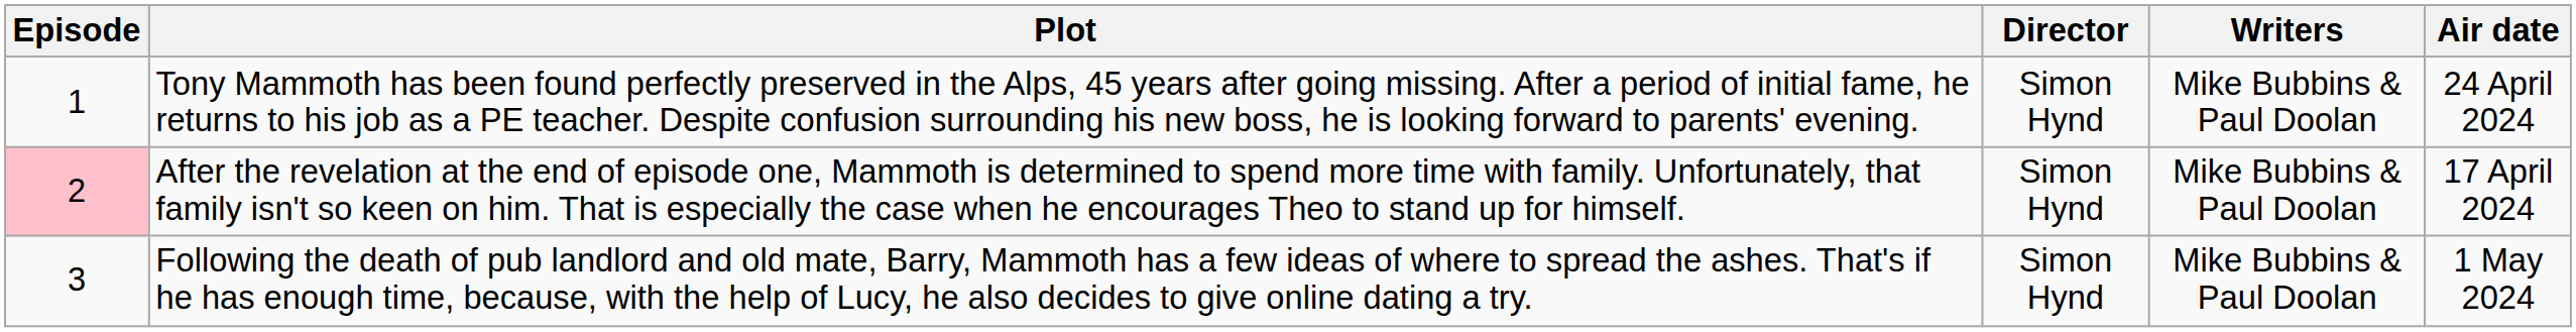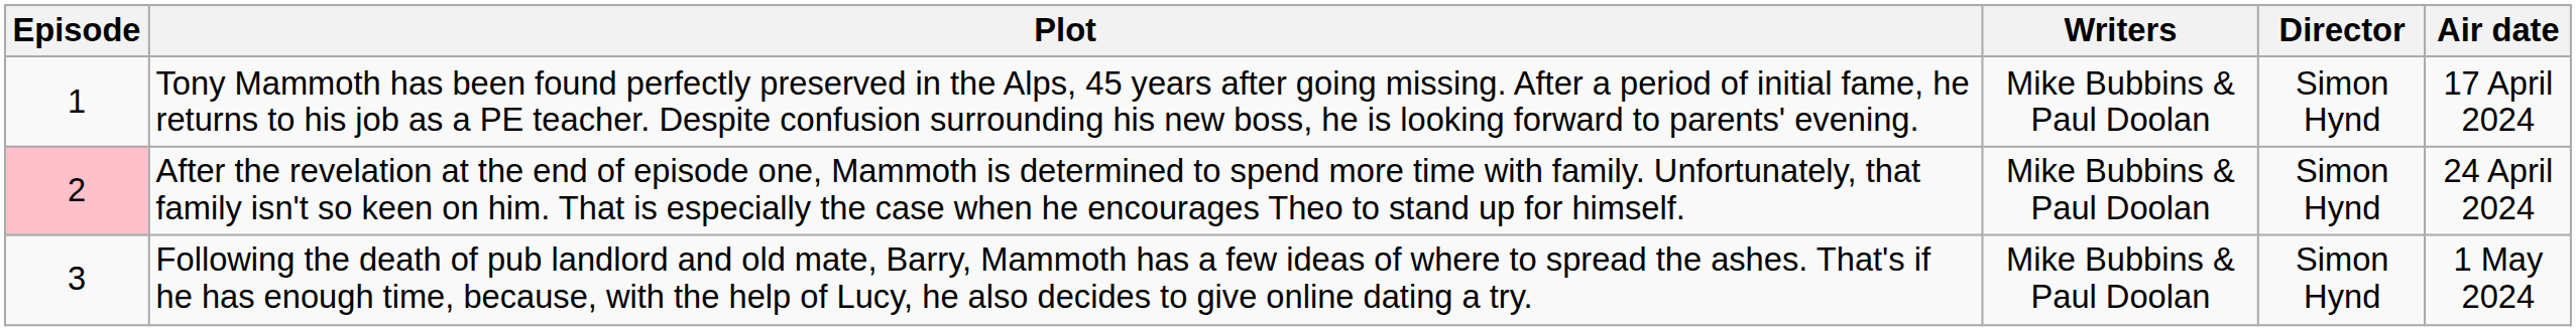columns swapped: Writers <-> Director
row 2 | Air date: 24 April 2024 -> 17 April 2024
row 3 | Air date: 17 April 2024 -> 24 April 2024
